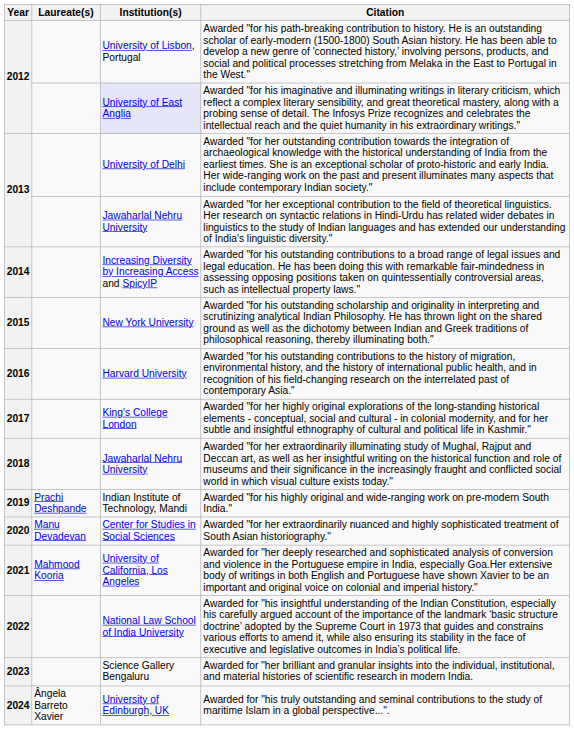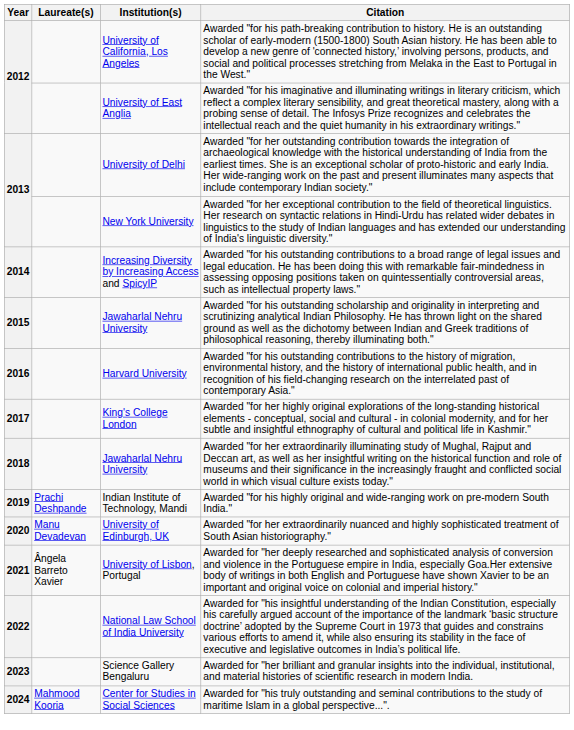row 2 | Institution(s): University of Lisbon, Portugal -> University of California, Los Angeles
row 3 | Institution(s): lavender background -> no background
row 5 | Institution(s): Jawaharlal Nehru University -> New York University
row 7 | Institution(s): New York University -> Jawaharlal Nehru University
row 12 | Institution(s): Center for Studies in Social Sciences -> University of Edinburgh, UK
row 13 | Laureate(s): Mahmood Kooria -> Ângela Barreto Xavier
row 13 | Institution(s): University of California, Los Angeles -> University of Lisbon, Portugal
row 16 | Laureate(s): Ângela Barreto Xavier -> Mahmood Kooria
row 16 | Institution(s): University of Edinburgh, UK -> Center for Studies in Social Sciences
